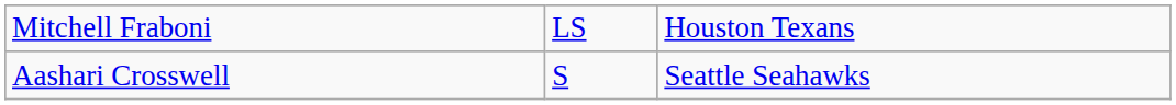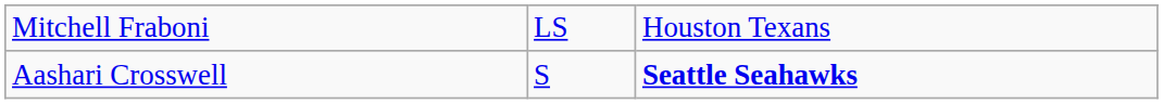Aashari Crosswell | column 3: normal -> bold
